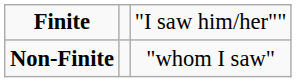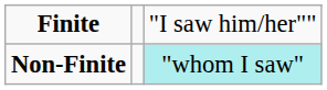Non-Finite | column 3: no background -> paleturquoise background
